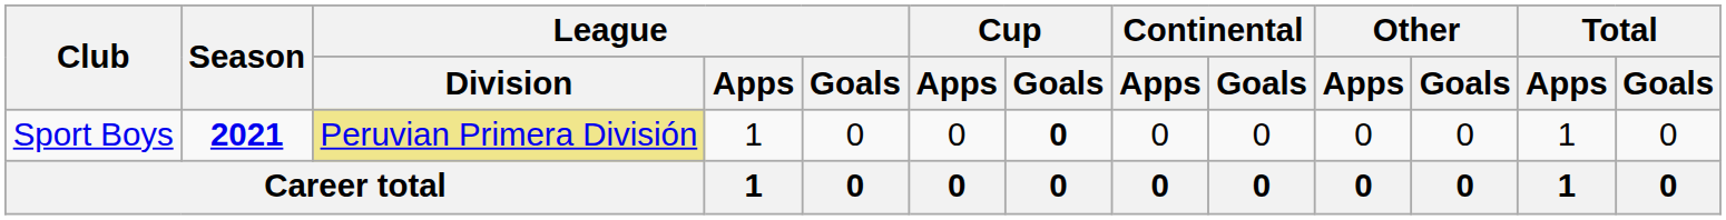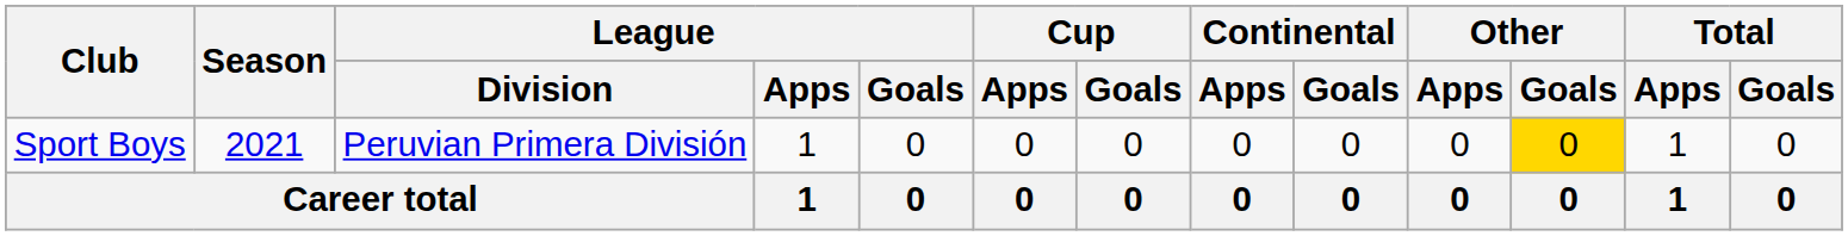Sport Boys | Season: bold -> normal
Sport Boys | League / Division: khaki background -> no background
Sport Boys | Cup / Goals: bold -> normal
Sport Boys | Other / Goals: no background -> gold background
